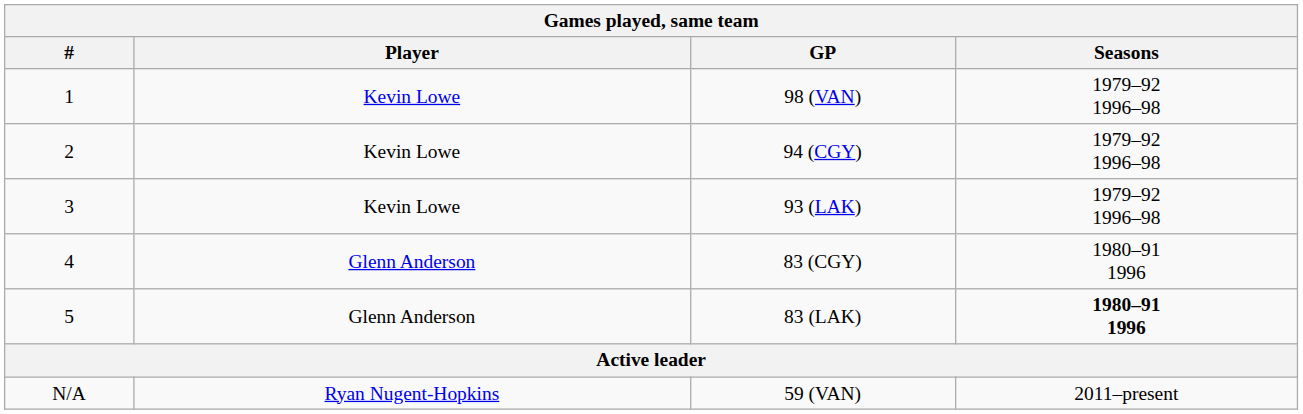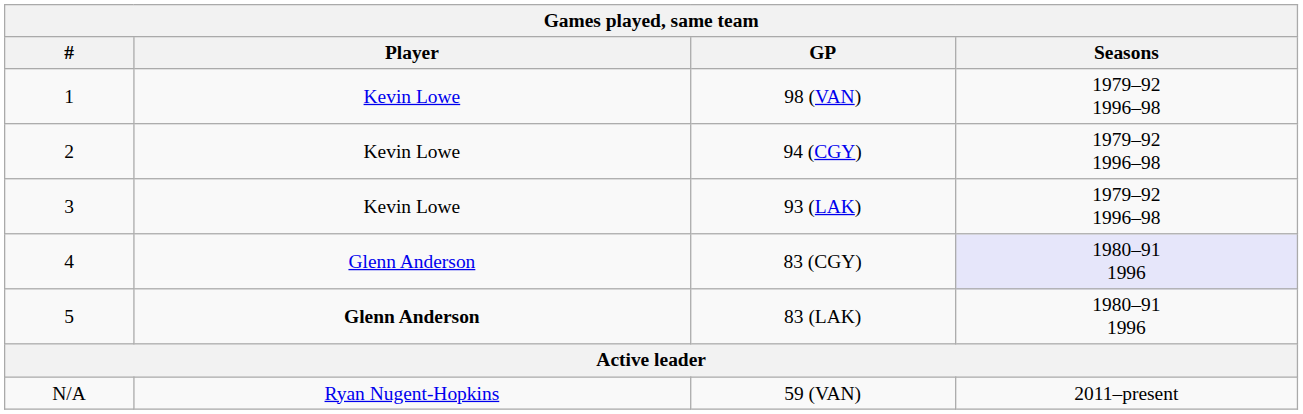83 (CGY) | Seasons: no background -> lavender background
83 (LAK) | Player: normal -> bold
83 (LAK) | Seasons: bold -> normal
